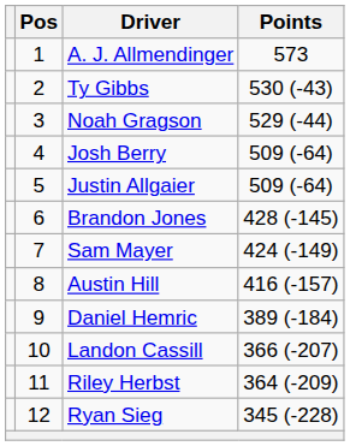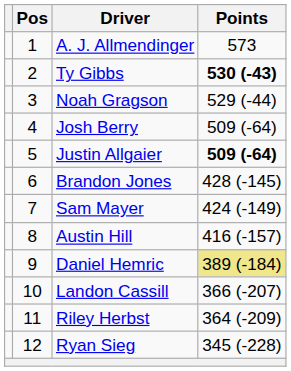Ty Gibbs | Points: normal -> bold
Justin Allgaier | Points: normal -> bold
Daniel Hemric | Points: no background -> khaki background
